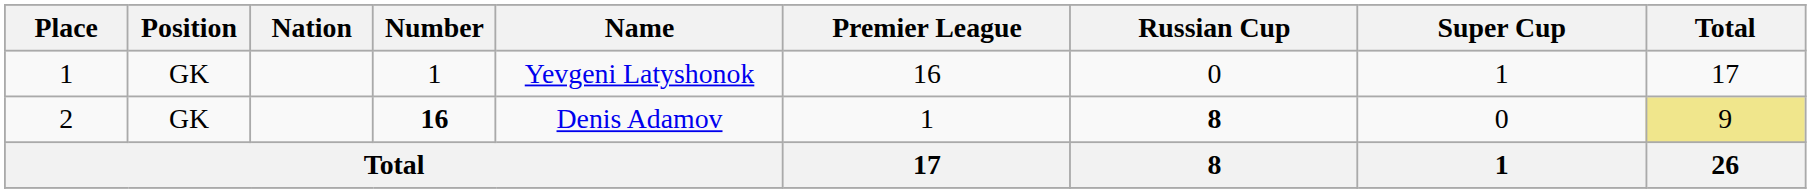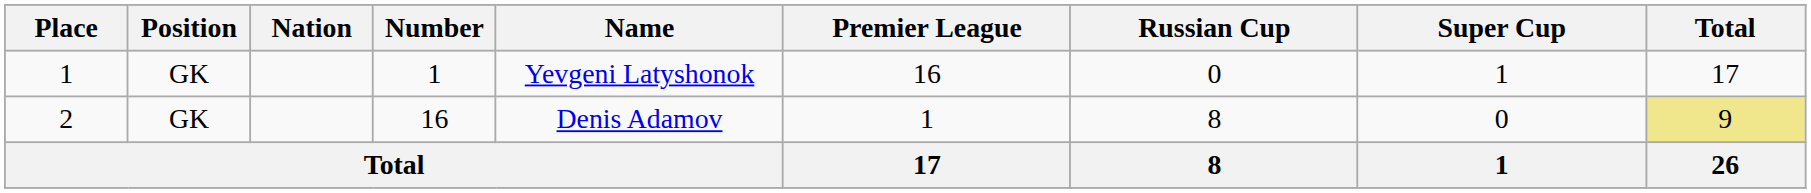2 | Number: bold -> normal
2 | Russian Cup: bold -> normal
